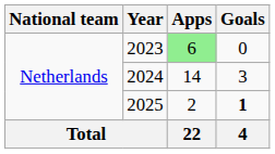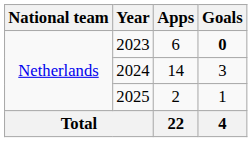2023 | Apps: lightgreen background -> no background
2023 | Goals: normal -> bold
2025 | Goals: bold -> normal
